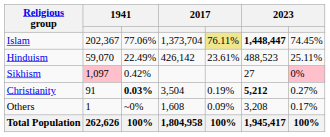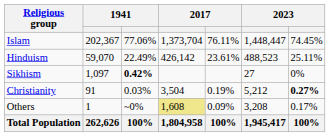Islam | column 5: khaki background -> no background
Islam | column 6: bold -> normal
Sikhism | column 2: pink background -> no background
Sikhism | column 3: normal -> bold
Sikhism | column 7: pink background -> no background
Christianity | column 3: bold -> normal
Christianity | column 6: bold -> normal
Christianity | column 7: normal -> bold
Others | column 4: no background -> khaki background
